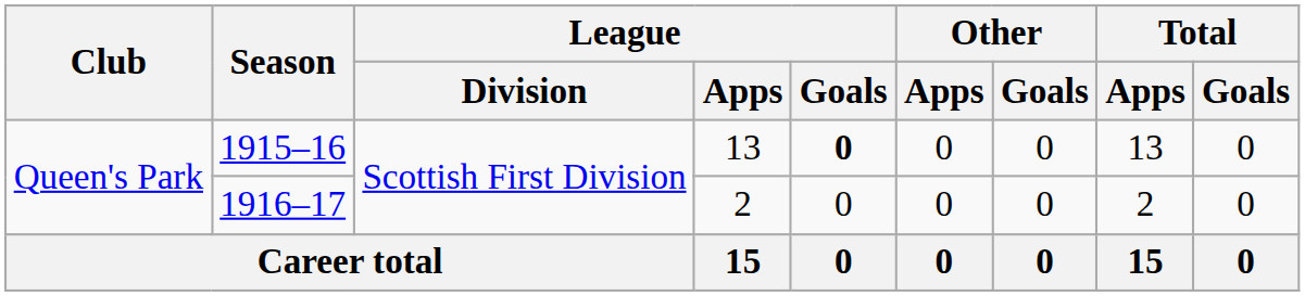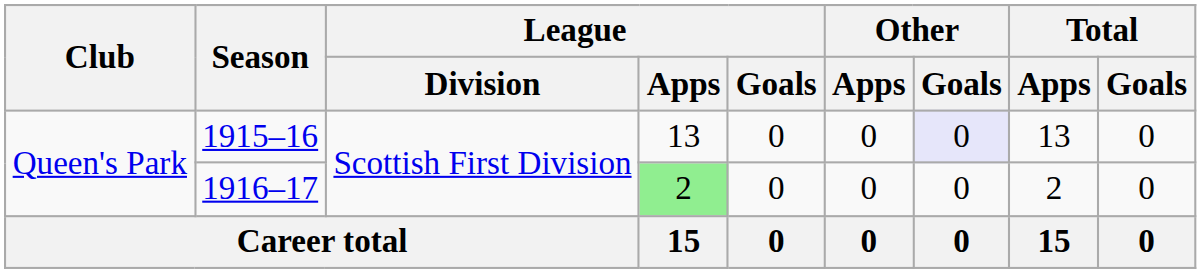1915–16 | League / Goals: bold -> normal
1915–16 | Other / Goals: no background -> lavender background
1916–17 | League / Apps: no background -> lightgreen background
